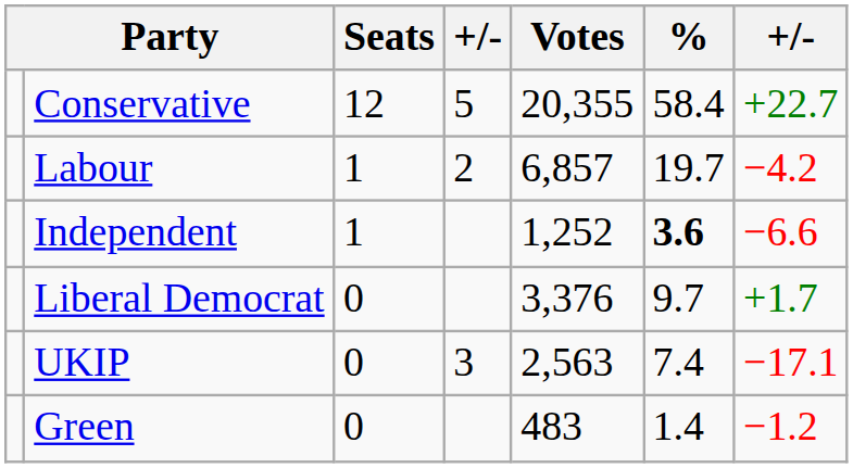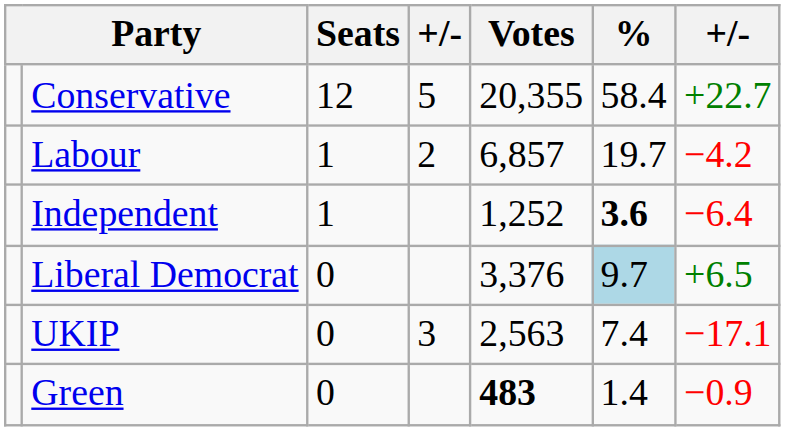Independent | column 7: −6.6 -> −6.4
Liberal Democrat | %: no background -> lightblue background
Liberal Democrat | column 7: +1.7 -> +6.5
Green | Votes: normal -> bold
Green | column 7: −1.2 -> −0.9
